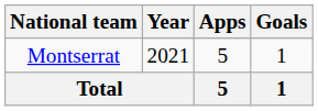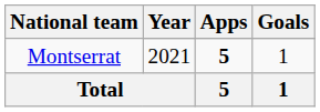2021 | Apps: normal -> bold
